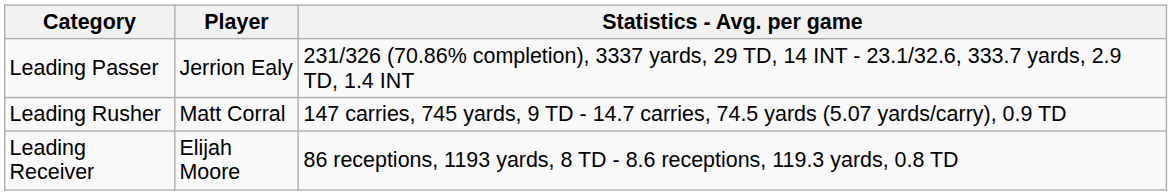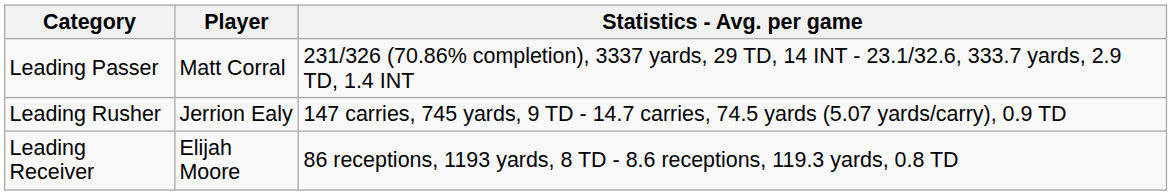Leading Passer | Player: Jerrion Ealy -> Matt Corral
Leading Rusher | Player: Matt Corral -> Jerrion Ealy
